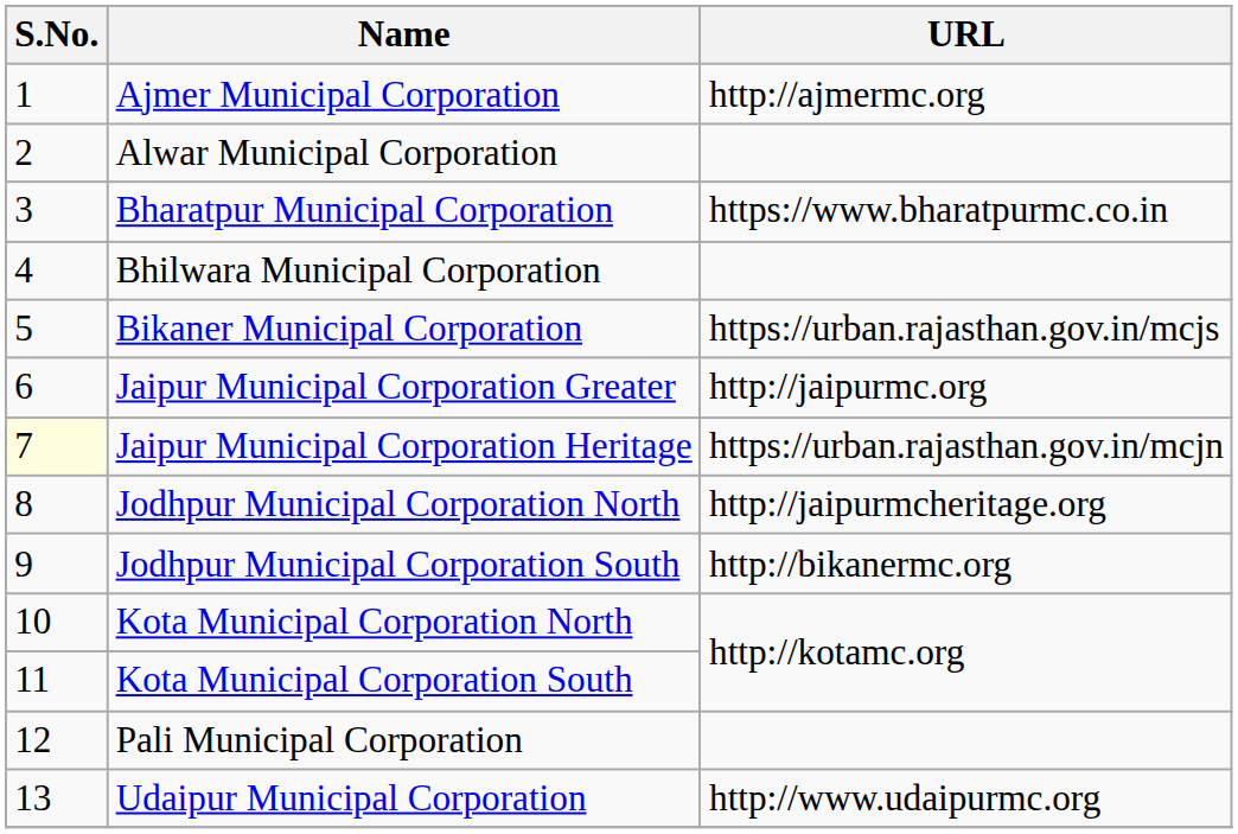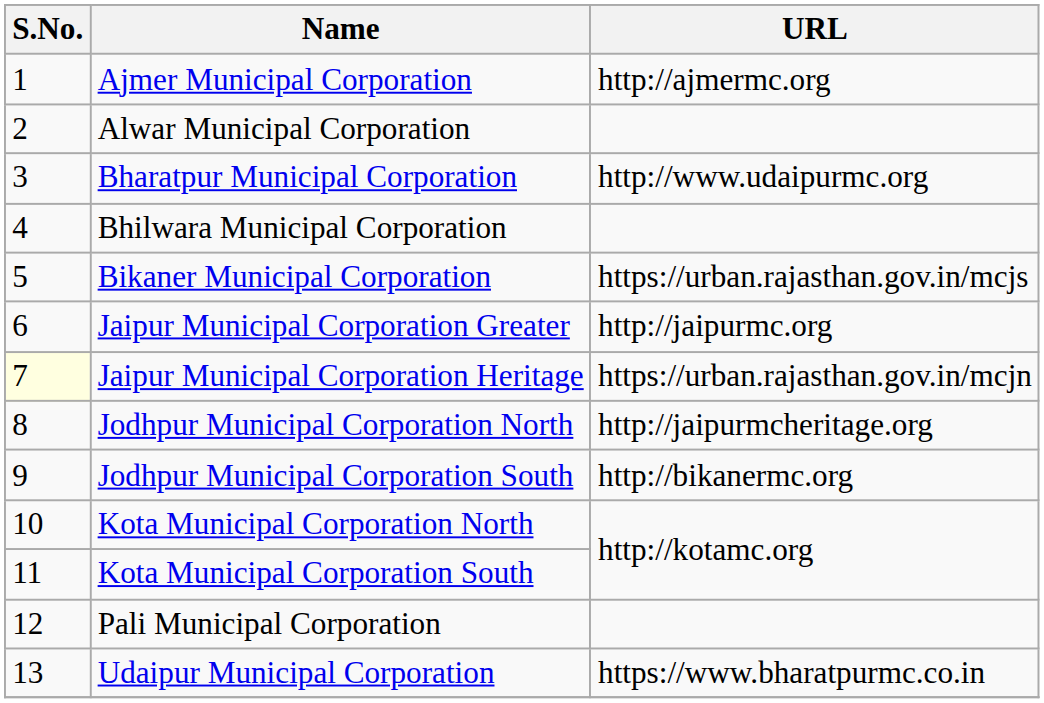Bharatpur Municipal Corporation | URL: https://www.bharatpurmc.co.in -> http://www.udaipurmc.org
Udaipur Municipal Corporation | URL: http://www.udaipurmc.org -> https://www.bharatpurmc.co.in
